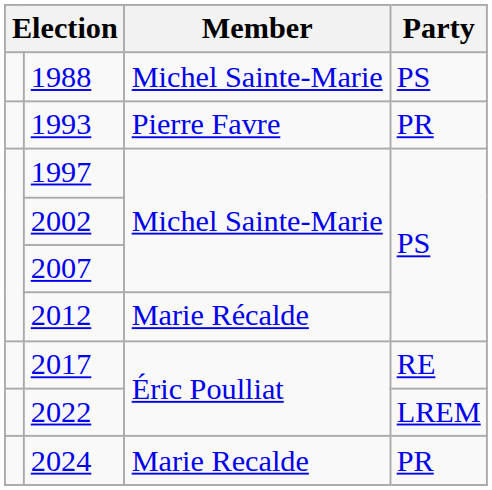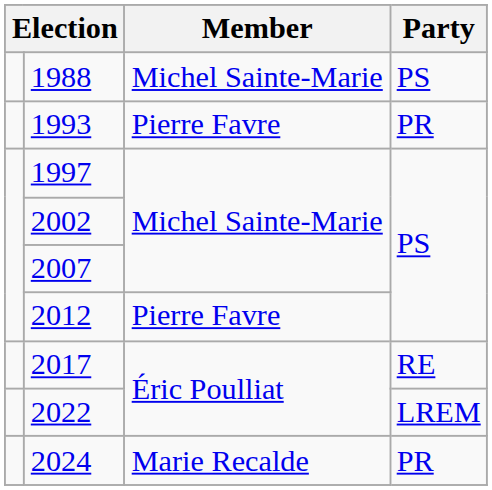2012 | Member: Marie Récalde -> Pierre Favre
